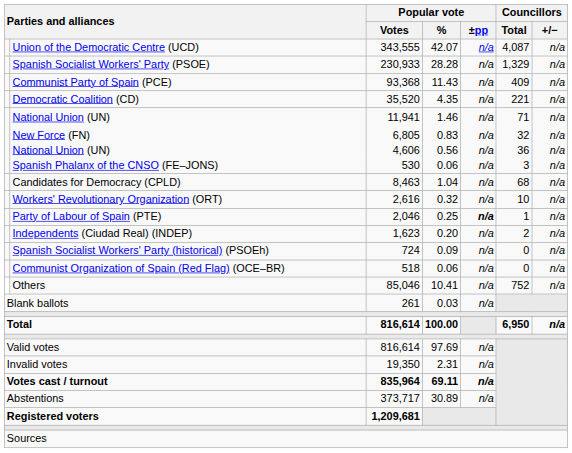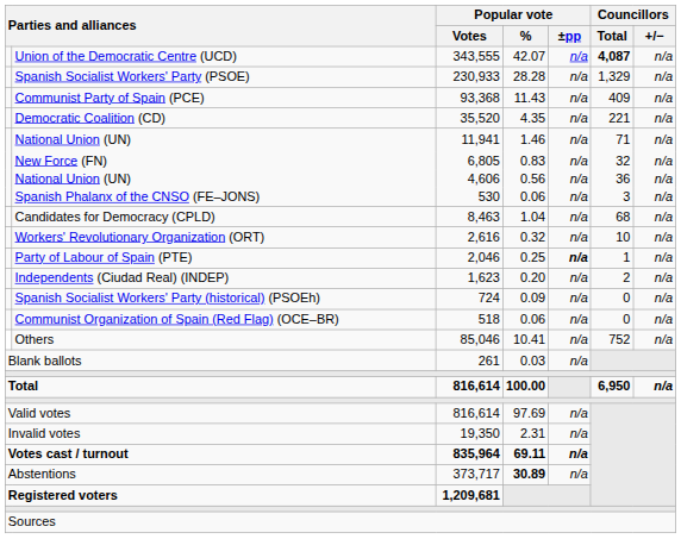Union of the Democratic Centre (UCD) | Councillors / Total: normal -> bold
Abstentions | Popular vote / %: normal -> bold
